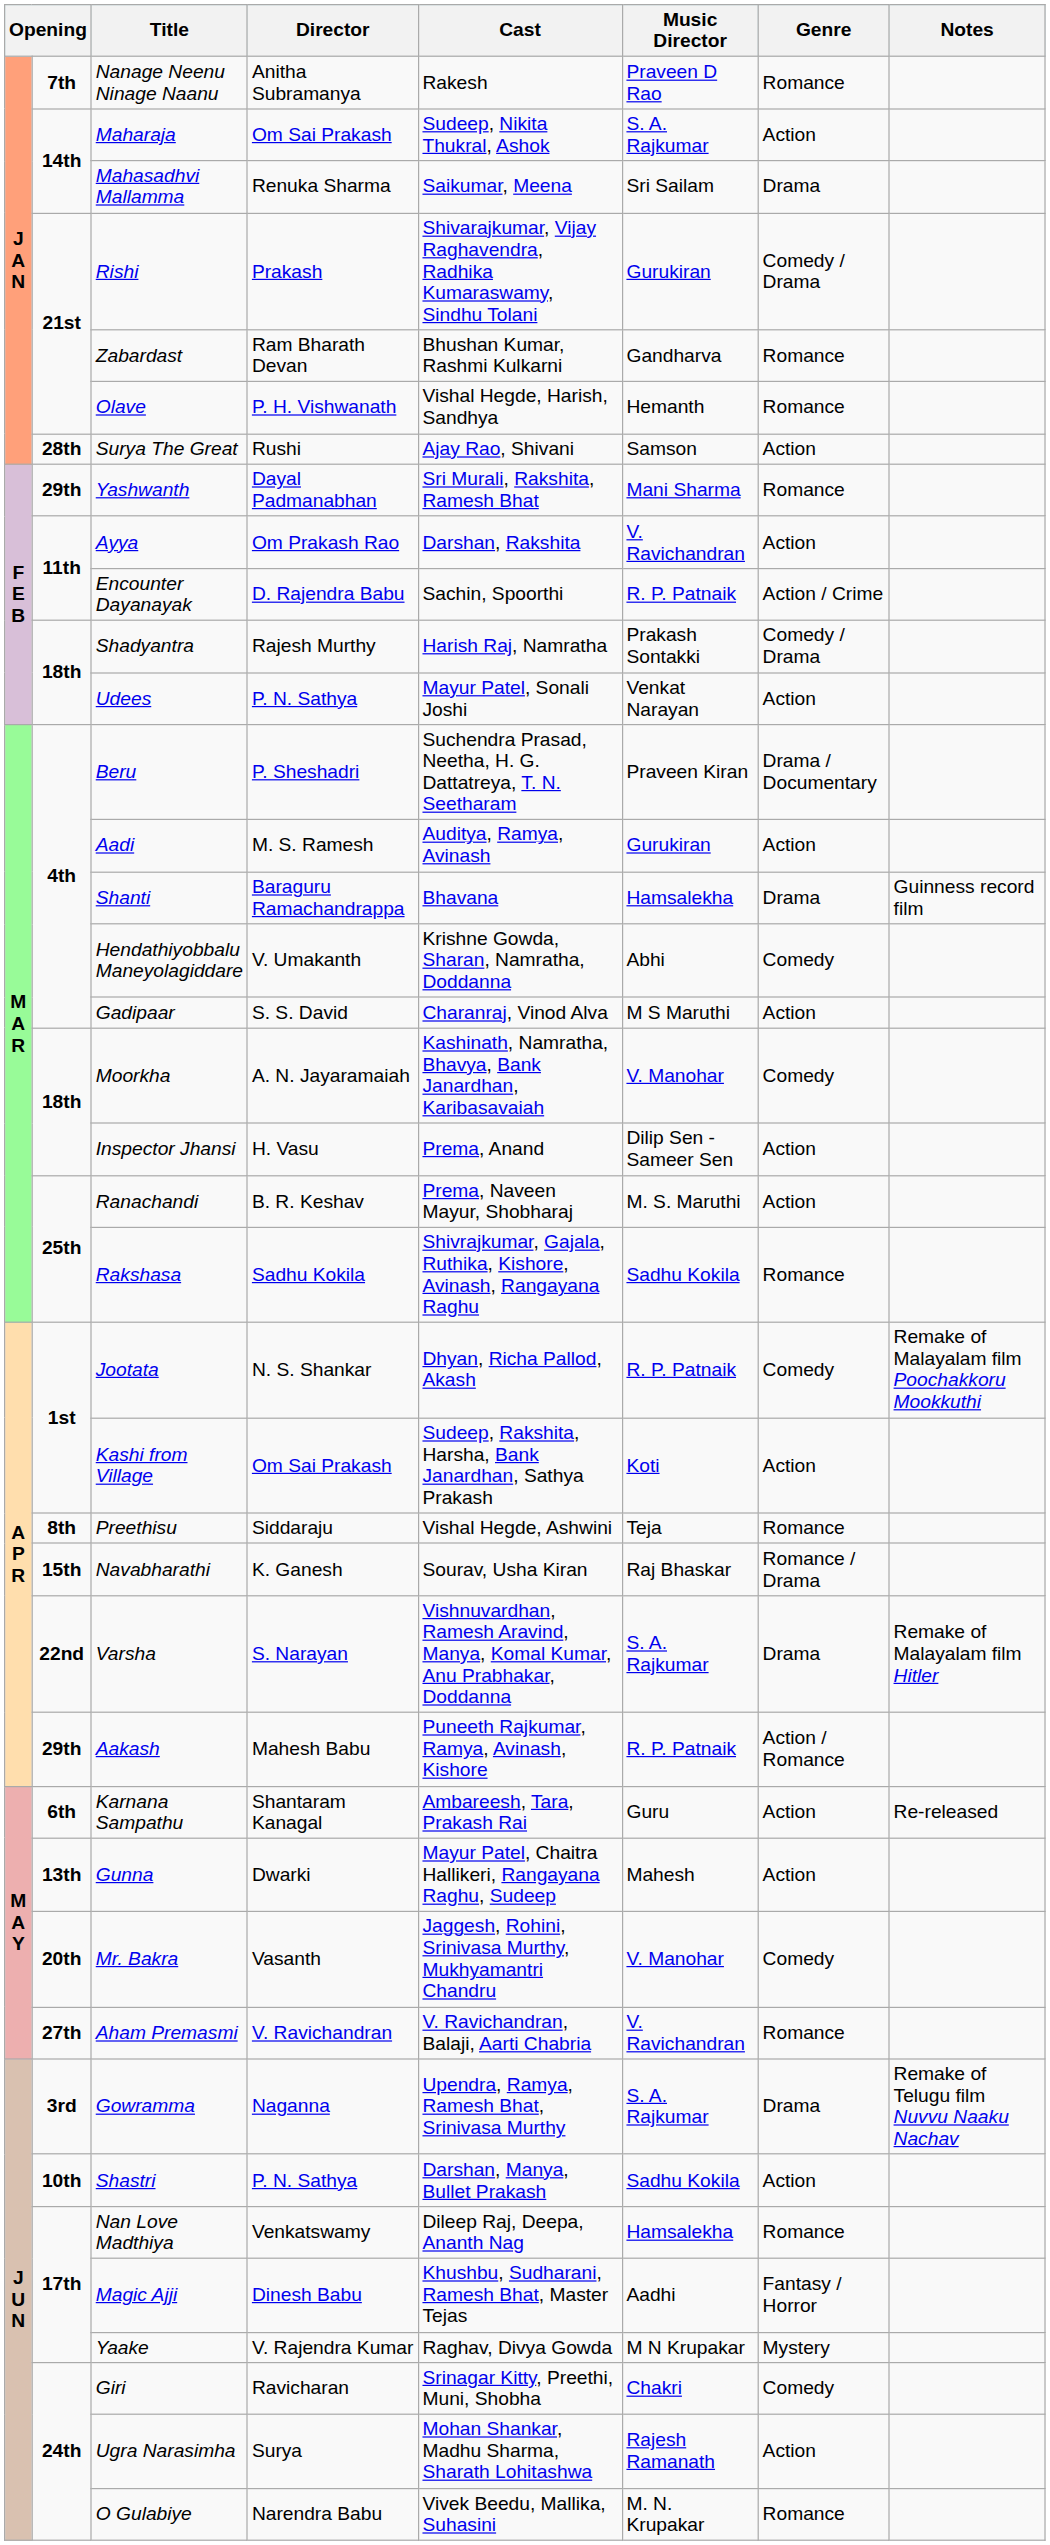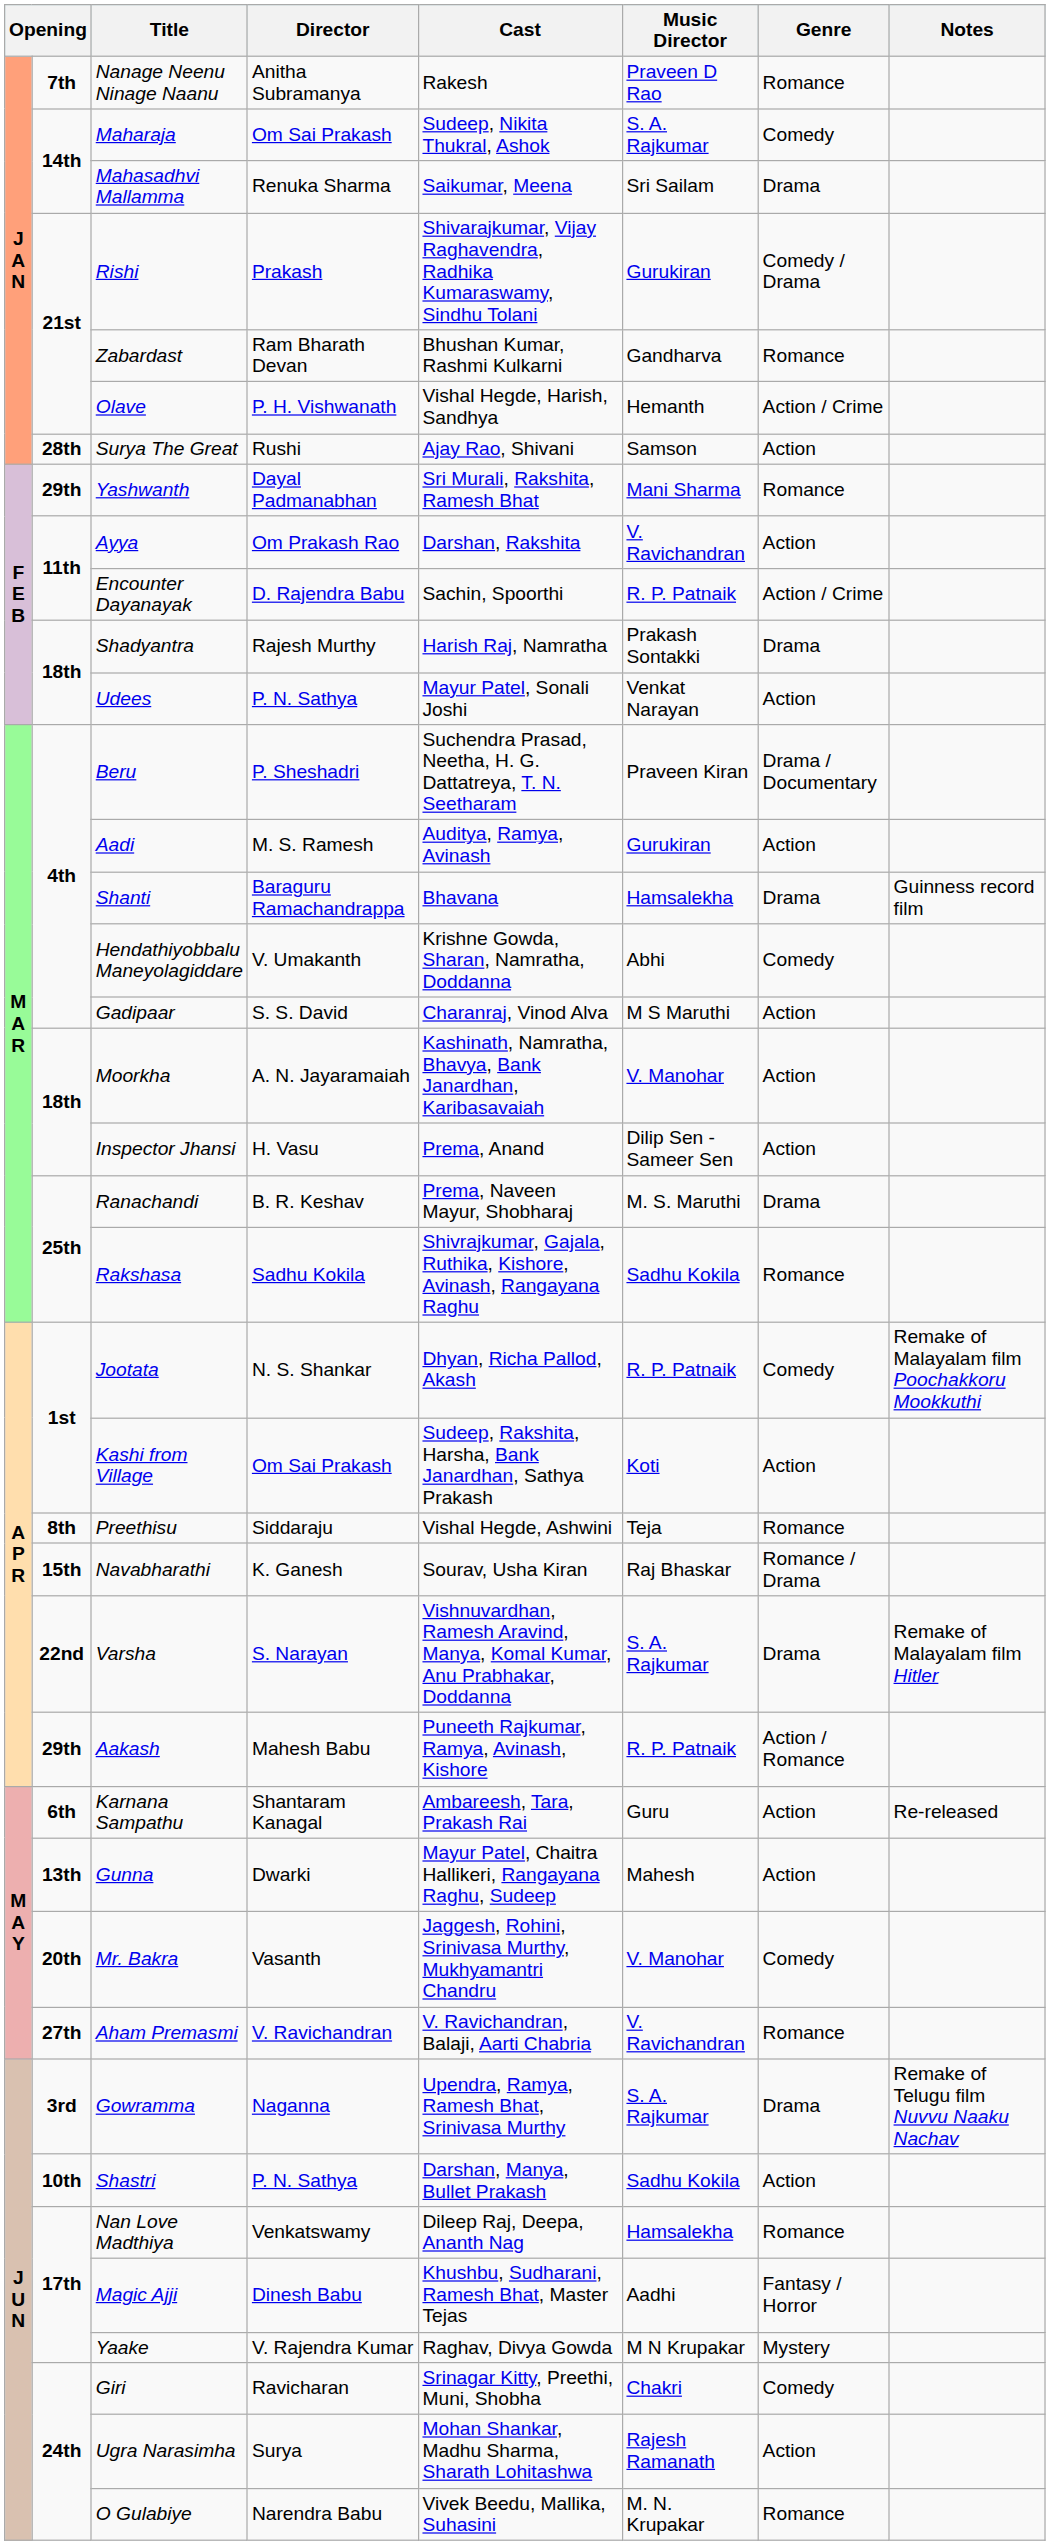Maharaja | Genre: Action -> Comedy
Olave | Genre: Romance -> Action / Crime
Shadyantra | Genre: Comedy / Drama -> Drama
Moorkha | Genre: Comedy -> Action
Ranachandi | Genre: Action -> Drama
